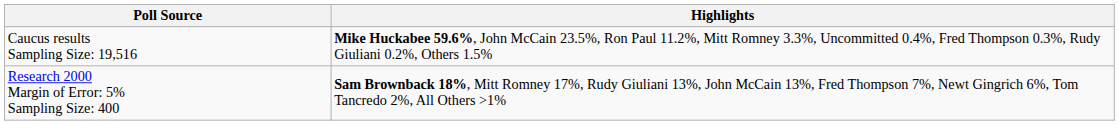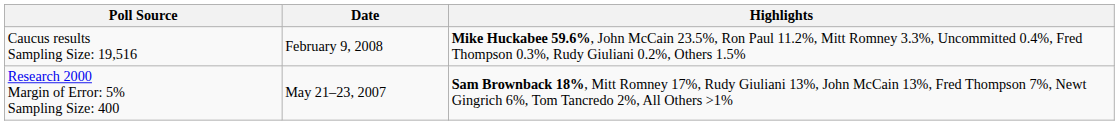+ column: Date | February 9, 2008 | May 21–23, 2007
